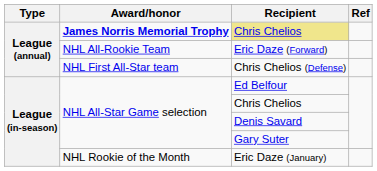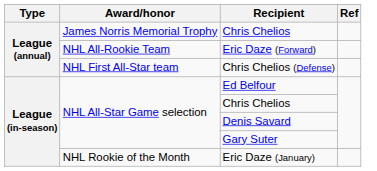James Norris Memorial Trophy / Chris Chelios | Award/honor: bold -> normal
James Norris Memorial Trophy / Chris Chelios | Recipient: khaki background -> no background
